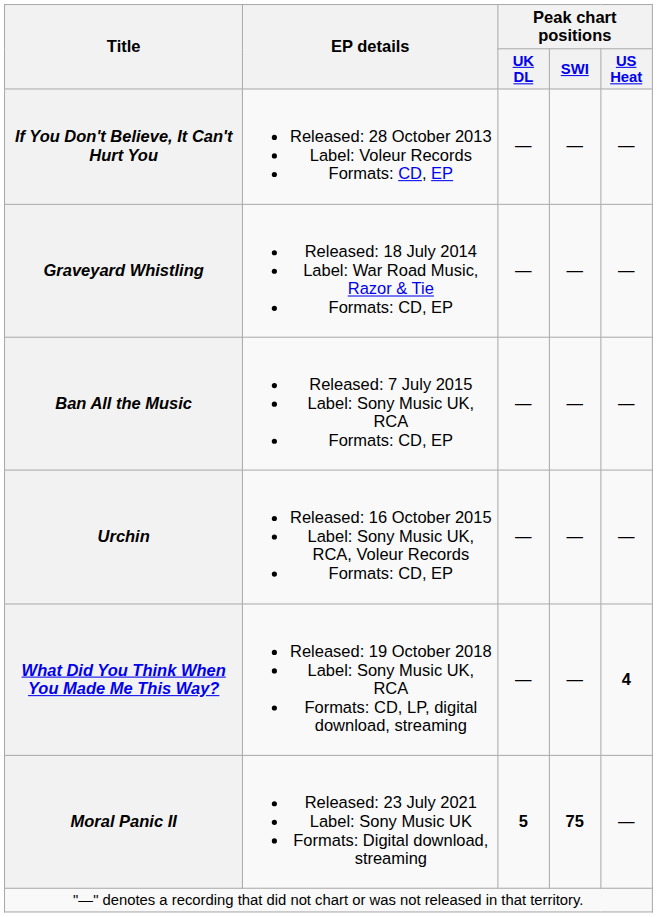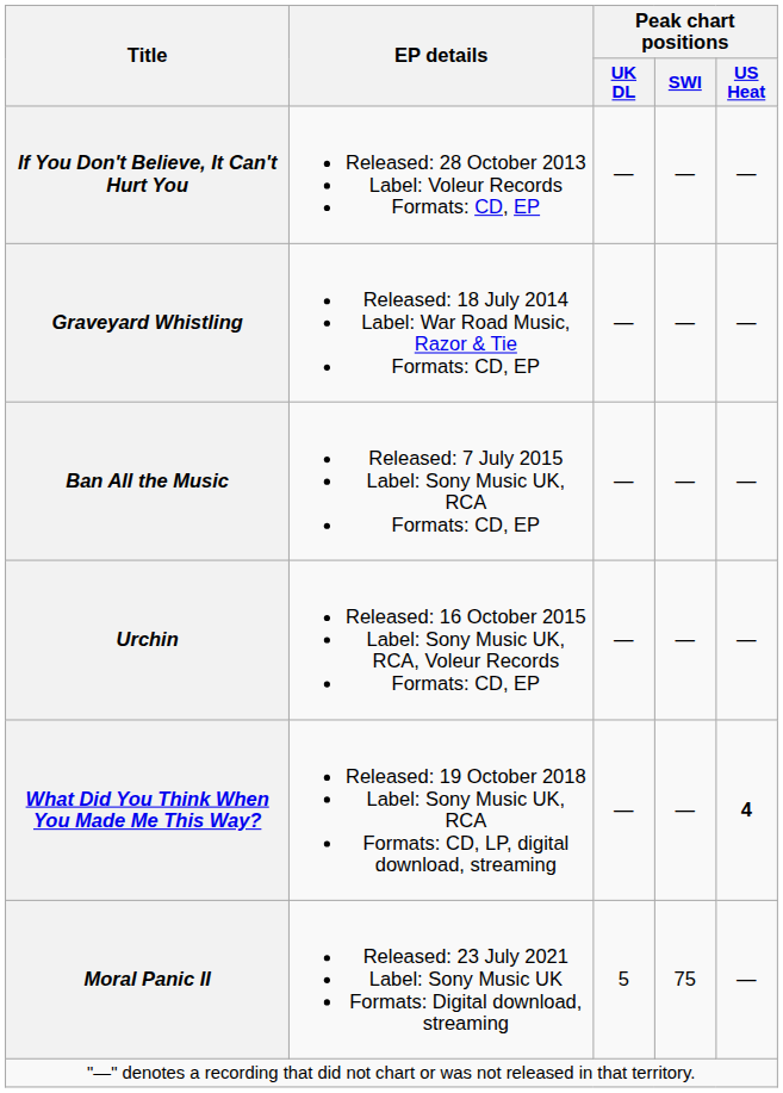Moral Panic II | Peak chart positions / UK DL: bold -> normal
Moral Panic II | Peak chart positions / SWI: bold -> normal
